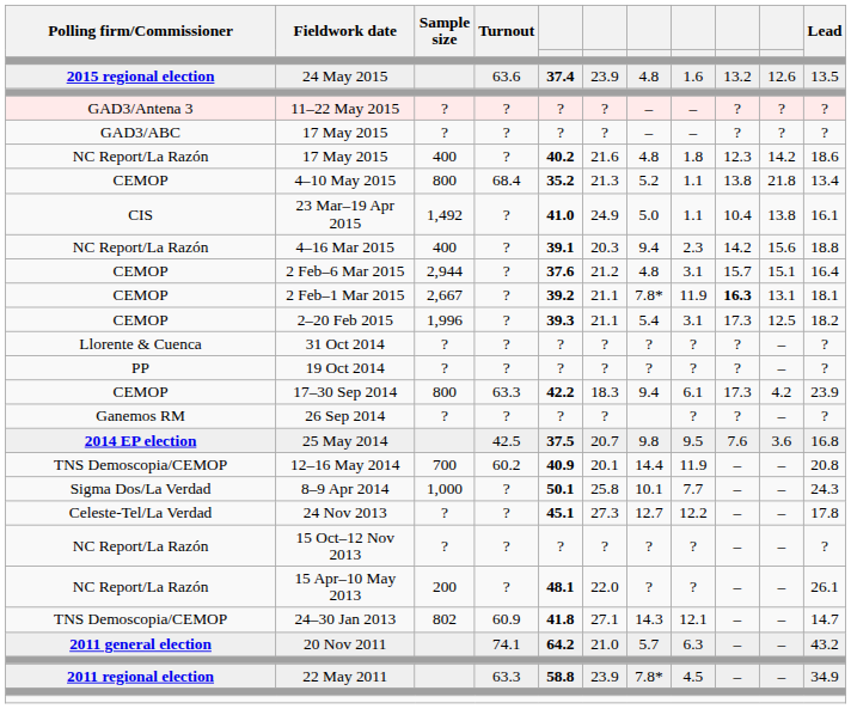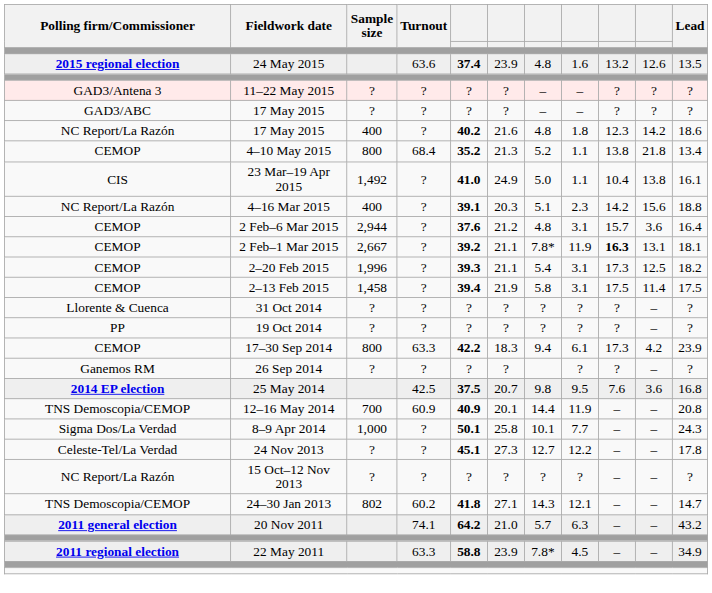4–16 Mar 2015 | column 7: 9.4 -> 5.1
2 Feb–6 Mar 2015 | column 10: 15.1 -> 3.6
+ row: CEMOP | 2–13 Feb 2015 | 1,458 | ? | 39.4 | 21.9 | 5.8 | 3.1 | 17.5 | 11.4 | 17.5
12–16 May 2014 | Turnout: 60.2 -> 60.9
- row: NC Report/La Razón | 15 Apr–10 May 2013 | 200 | ? | 48.1 | 22.0 | ? | ? | – | – | 26.1
24–30 Jan 2013 | Turnout: 60.9 -> 60.2
